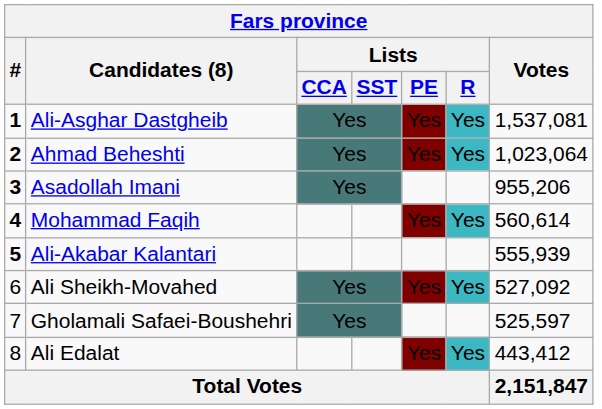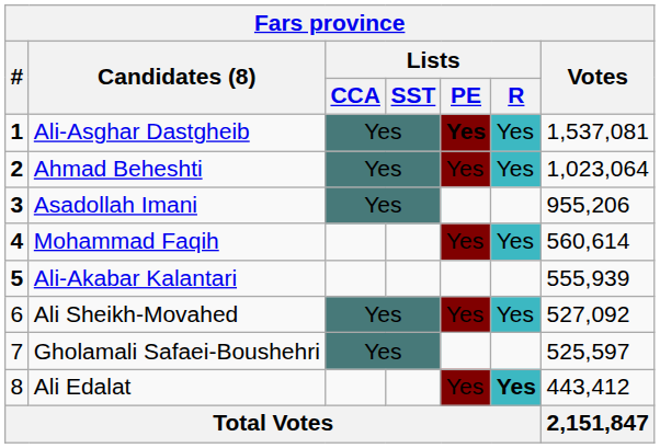Ali-Asghar Dastgheib | Fars province / Lists / PE: normal -> bold
Ali Edalat | Fars province / Lists / R: normal -> bold
